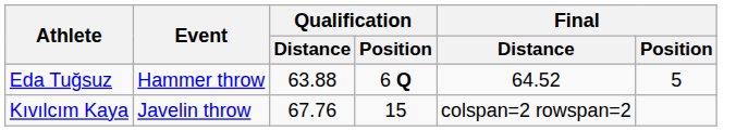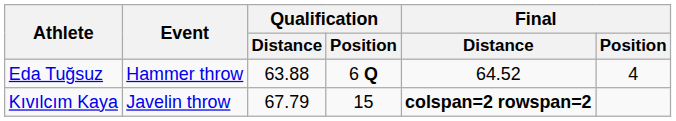Eda Tuğsuz | Final / Position: 5 -> 4
Kıvılcım Kaya | Qualification / Distance: 67.76 -> 67.79
Kıvılcım Kaya | Final / Distance: normal -> bold
